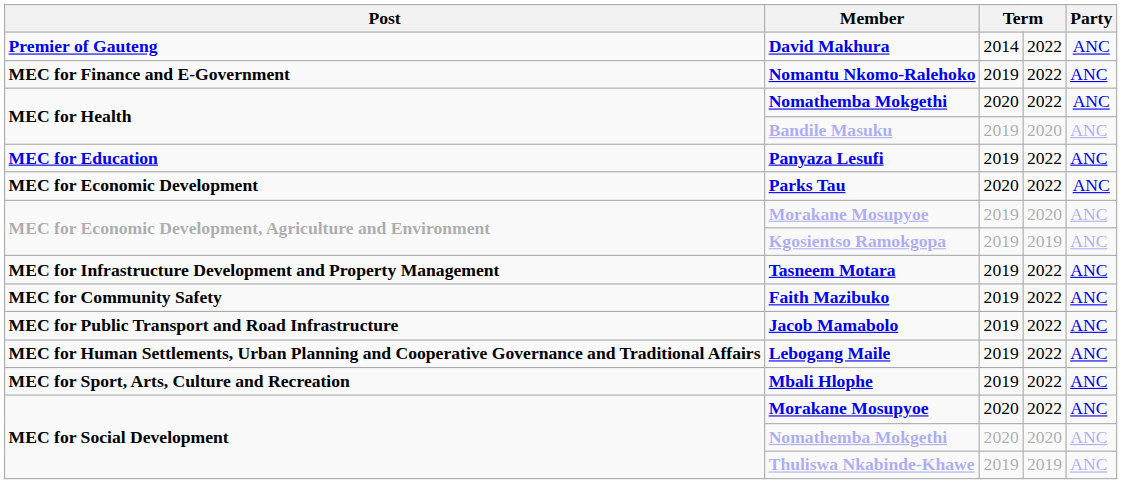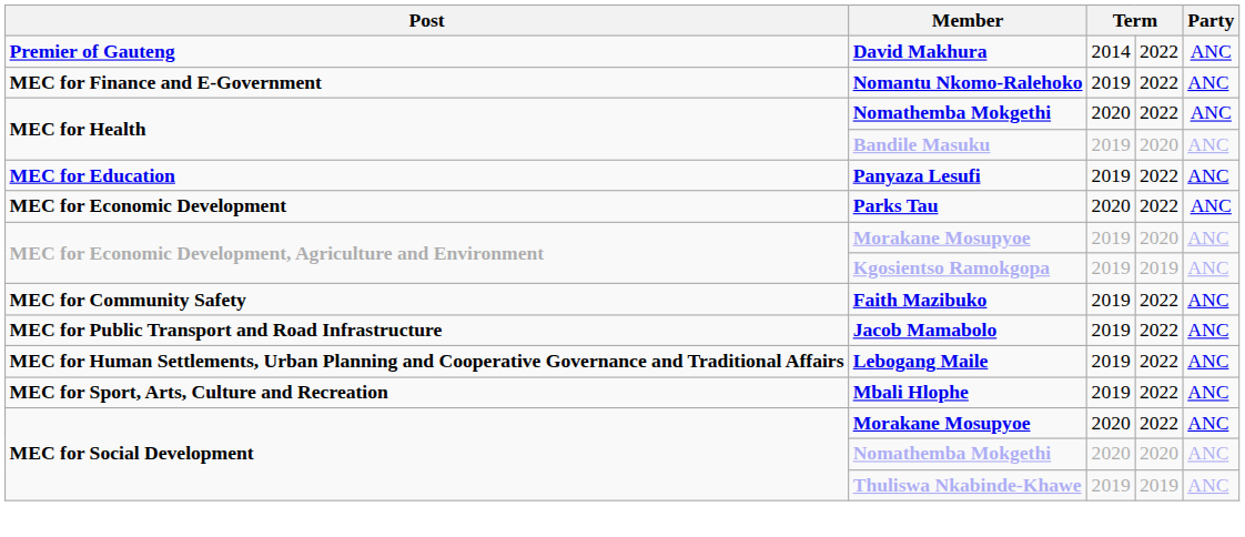- row: MEC for Infrastructure Development and Property Management | Tasneem Motara | 2019 | 2022 | ANC
